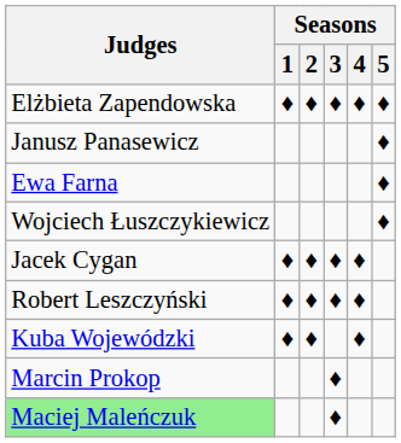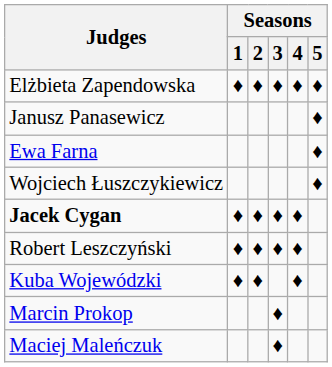Jacek Cygan | Judges: normal -> bold
Maciej Maleńczuk | Judges: lightgreen background -> no background
